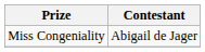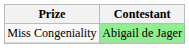Miss Congeniality | Contestant: no background -> lightgreen background
